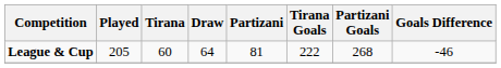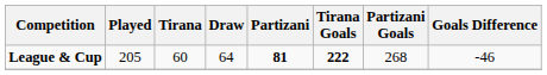League & Cup | Partizani: normal -> bold
League & Cup | Tirana Goals: normal -> bold
